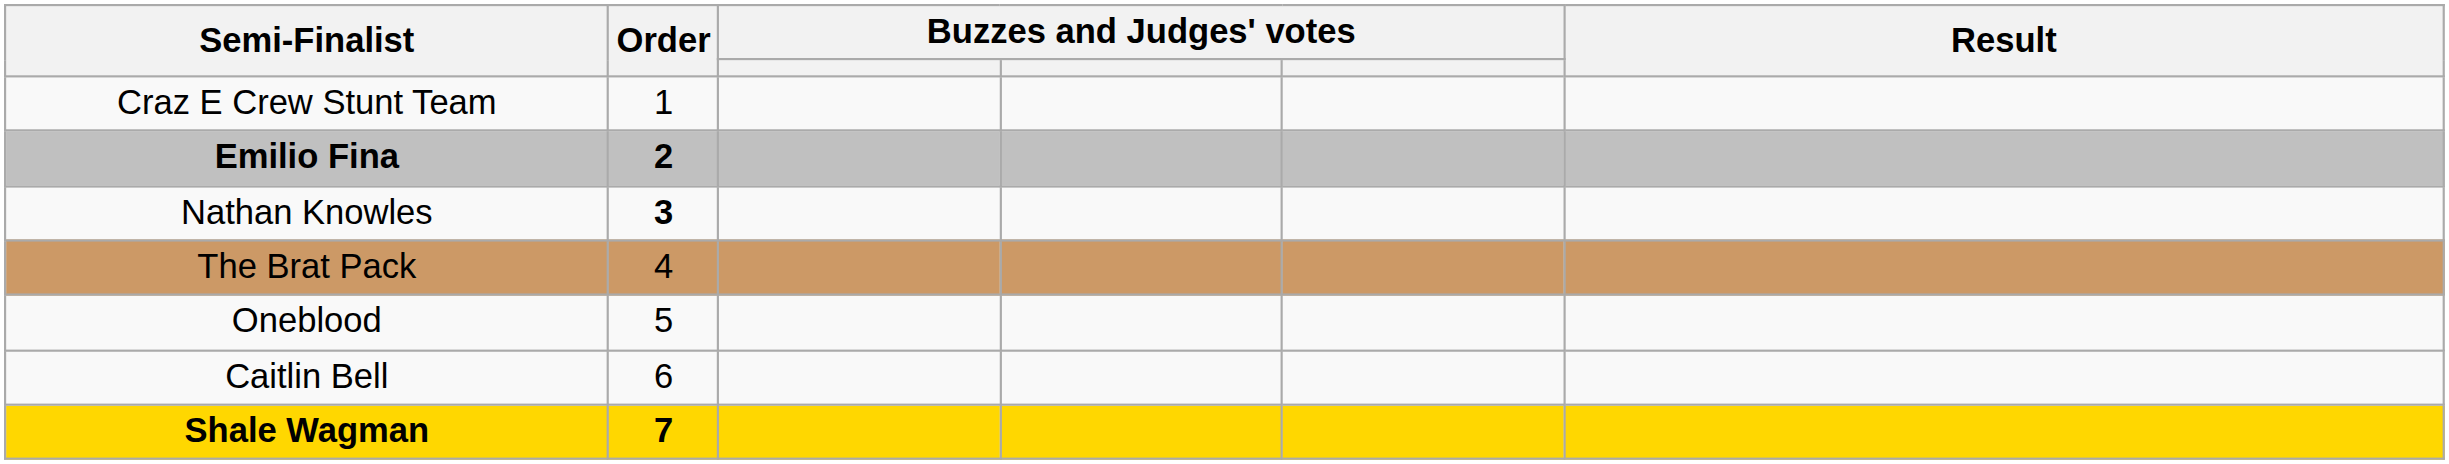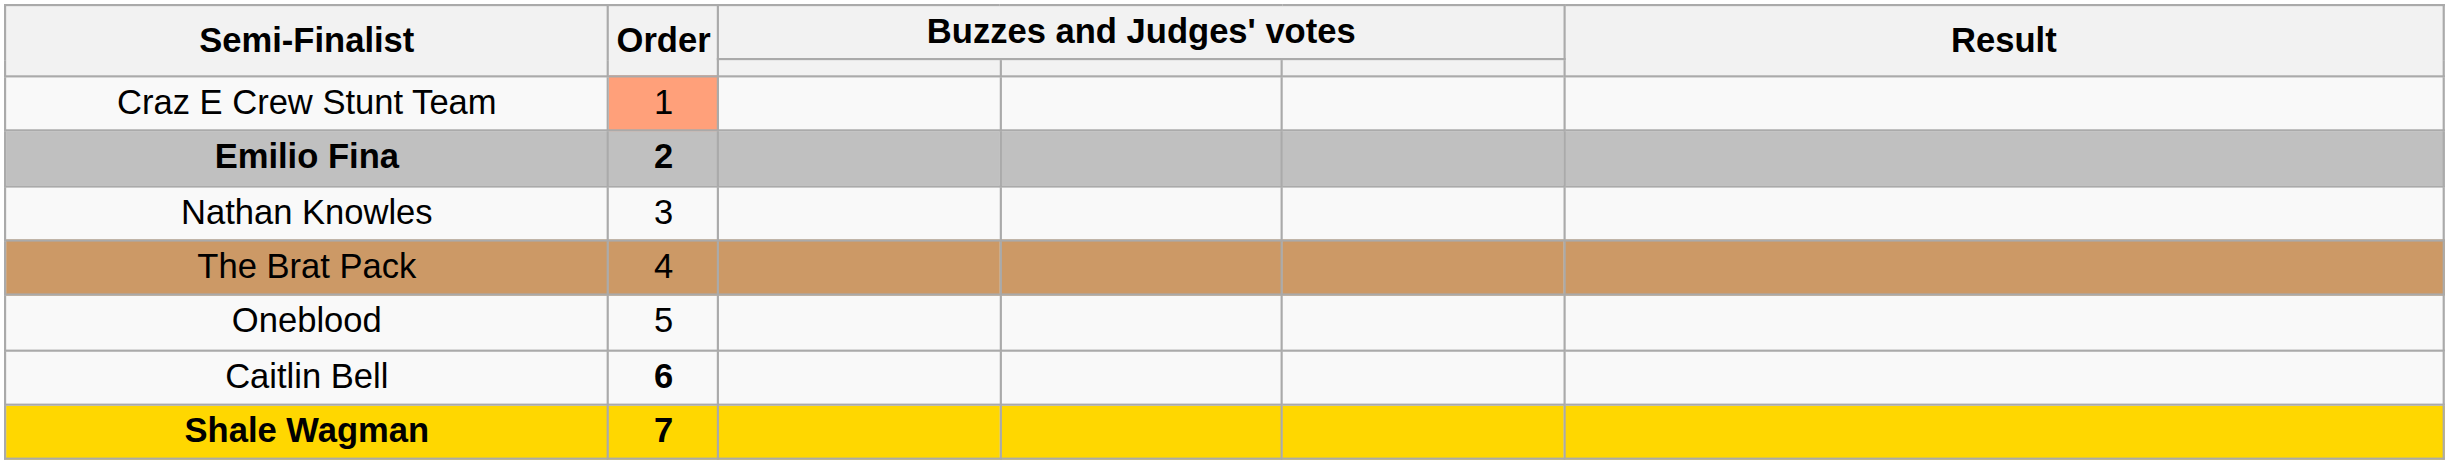Craz E Crew Stunt Team | Order: no background -> lightsalmon background
Nathan Knowles | Order: bold -> normal
Caitlin Bell | Order: normal -> bold
